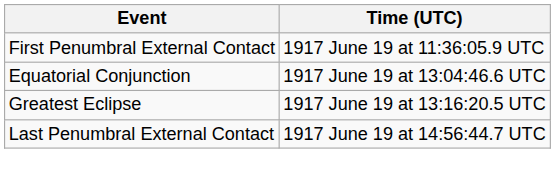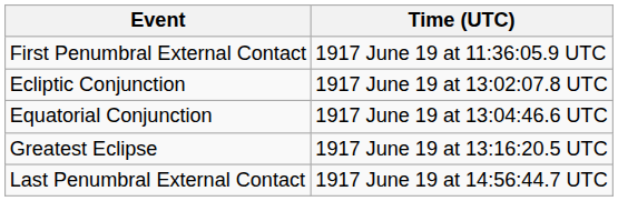+ row: Ecliptic Conjunction | 1917 June 19 at 13:02:07.8 UTC
